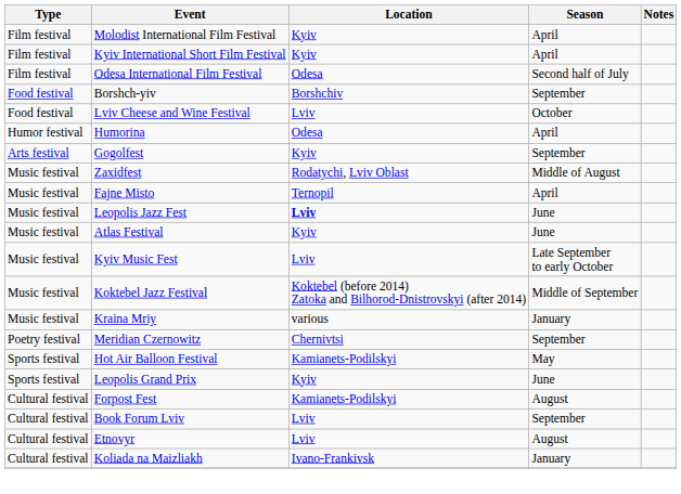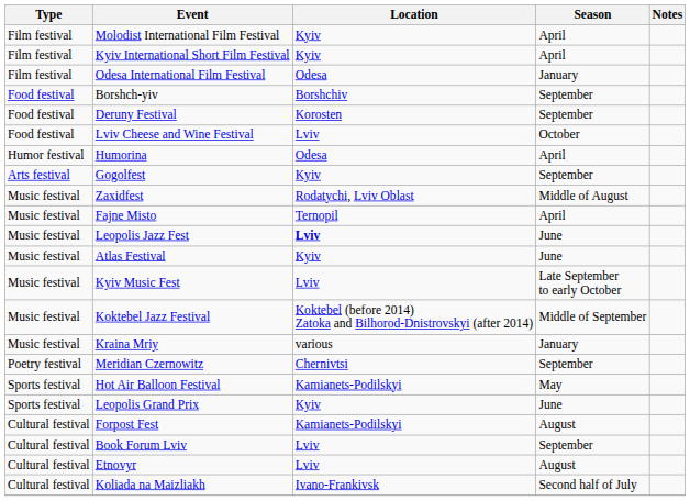Odesa International Film Festival | Season: Second half of July -> January
+ row: Food festival | Deruny Festival | Korosten | September
Koliada na Maizliakh | Season: January -> Second half of July
